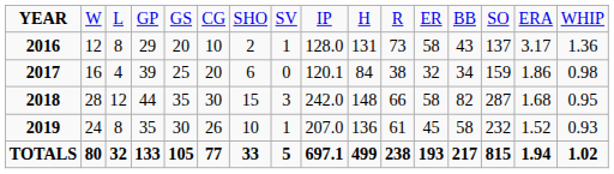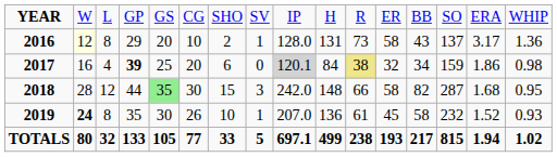2016 | column 2: no background -> lightyellow background
2017 | column 4: normal -> bold
2017 | column 9: no background -> lightgrey background
2017 | column 11: no background -> khaki background
2018 | column 5: no background -> lightgreen background
2019 | column 2: normal -> bold
